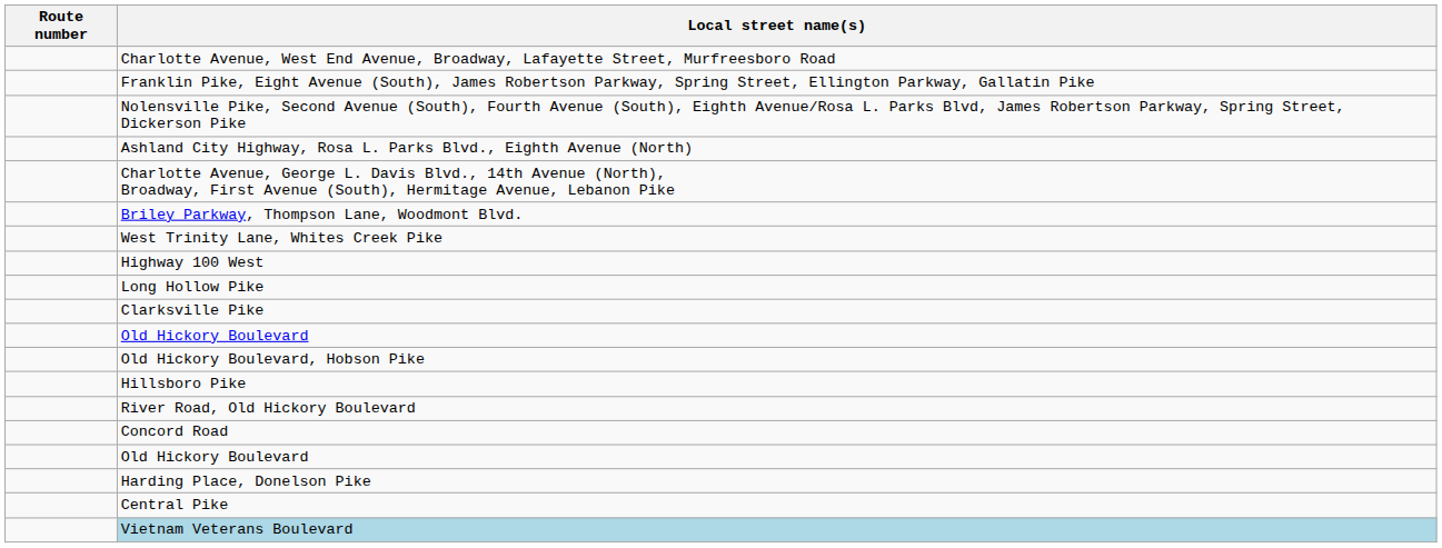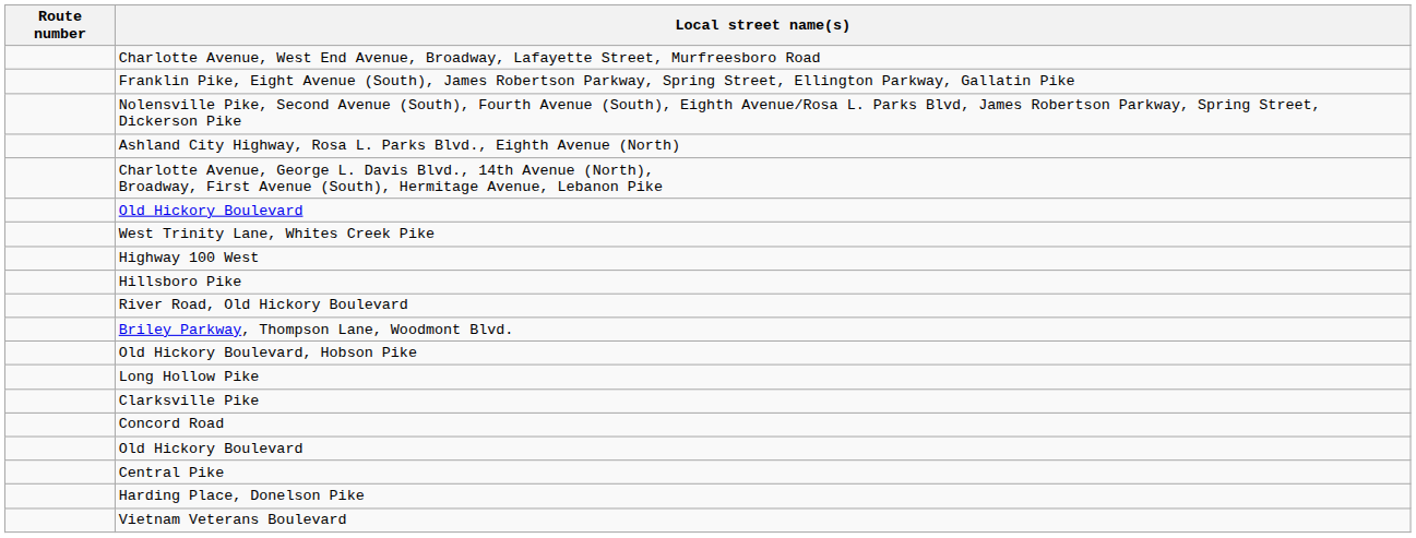row 7 | Local street name(s): Briley Parkway, Thompson Lane, Woodmont Blvd. -> Old Hickory Boulevard
row 10 | Local street name(s): Long Hollow Pike -> Hillsboro Pike
row 11 | Local street name(s): Clarksville Pike -> River Road, Old Hickory Boulevard
row 12 | Local street name(s): Old Hickory Boulevard -> Briley Parkway, Thompson Lane, Woodmont Blvd.
row 14 | Local street name(s): Hillsboro Pike -> Long Hollow Pike
row 15 | Local street name(s): River Road, Old Hickory Boulevard -> Clarksville Pike
row 18 | Local street name(s): Harding Place, Donelson Pike -> Central Pike
row 19 | Local street name(s): Central Pike -> Harding Place, Donelson Pike
row 20 | Local street name(s): lightblue background -> no background
